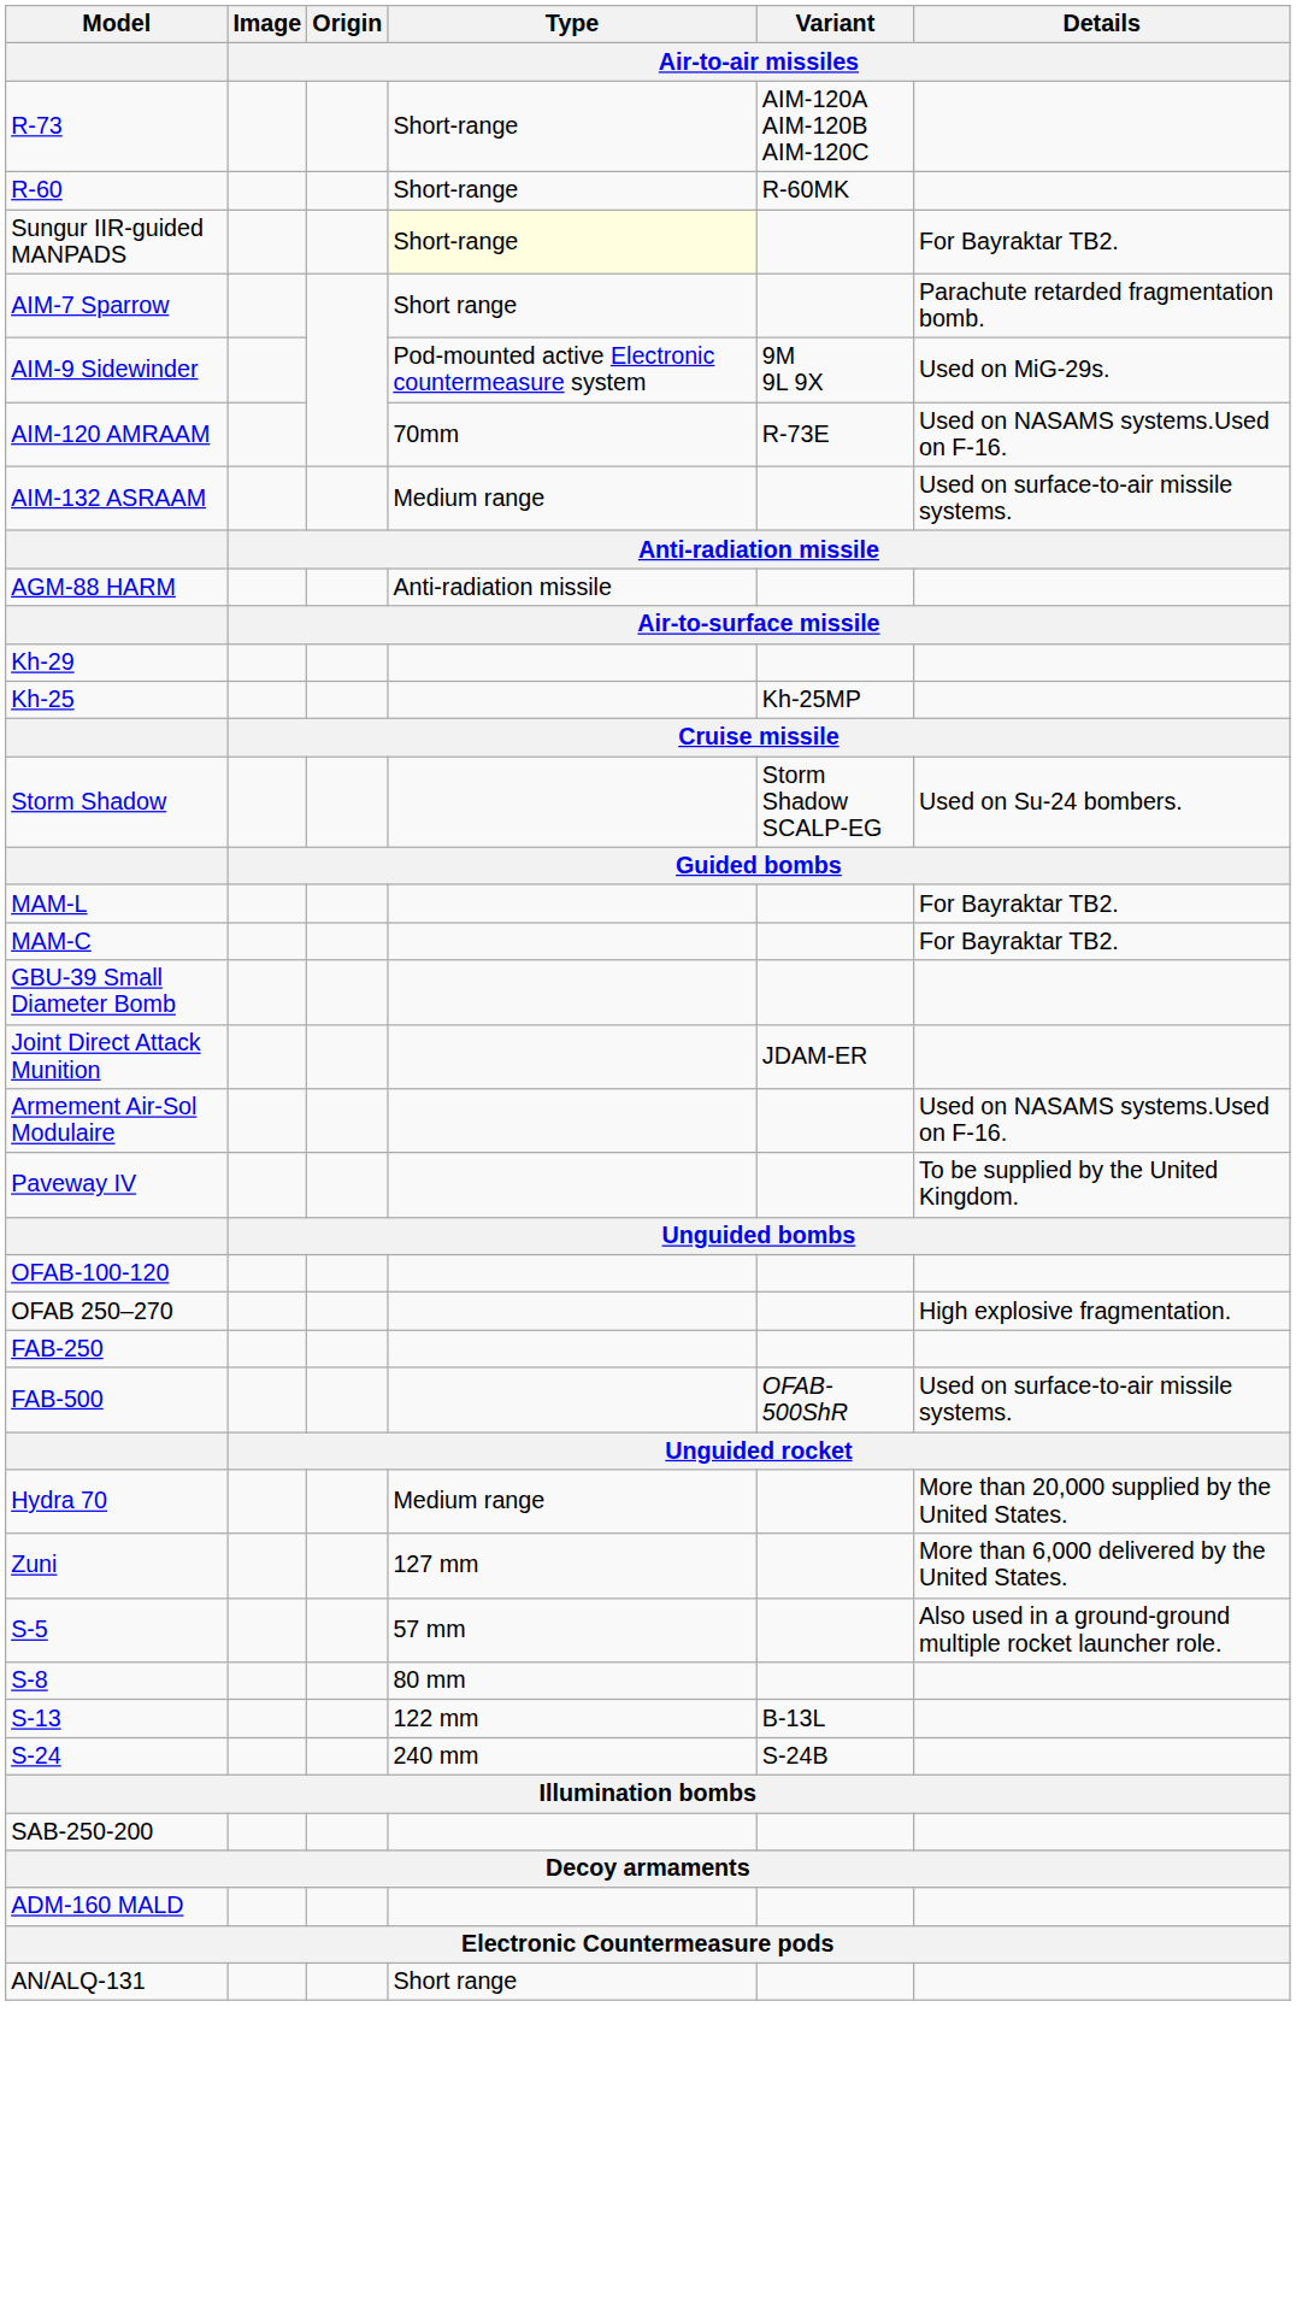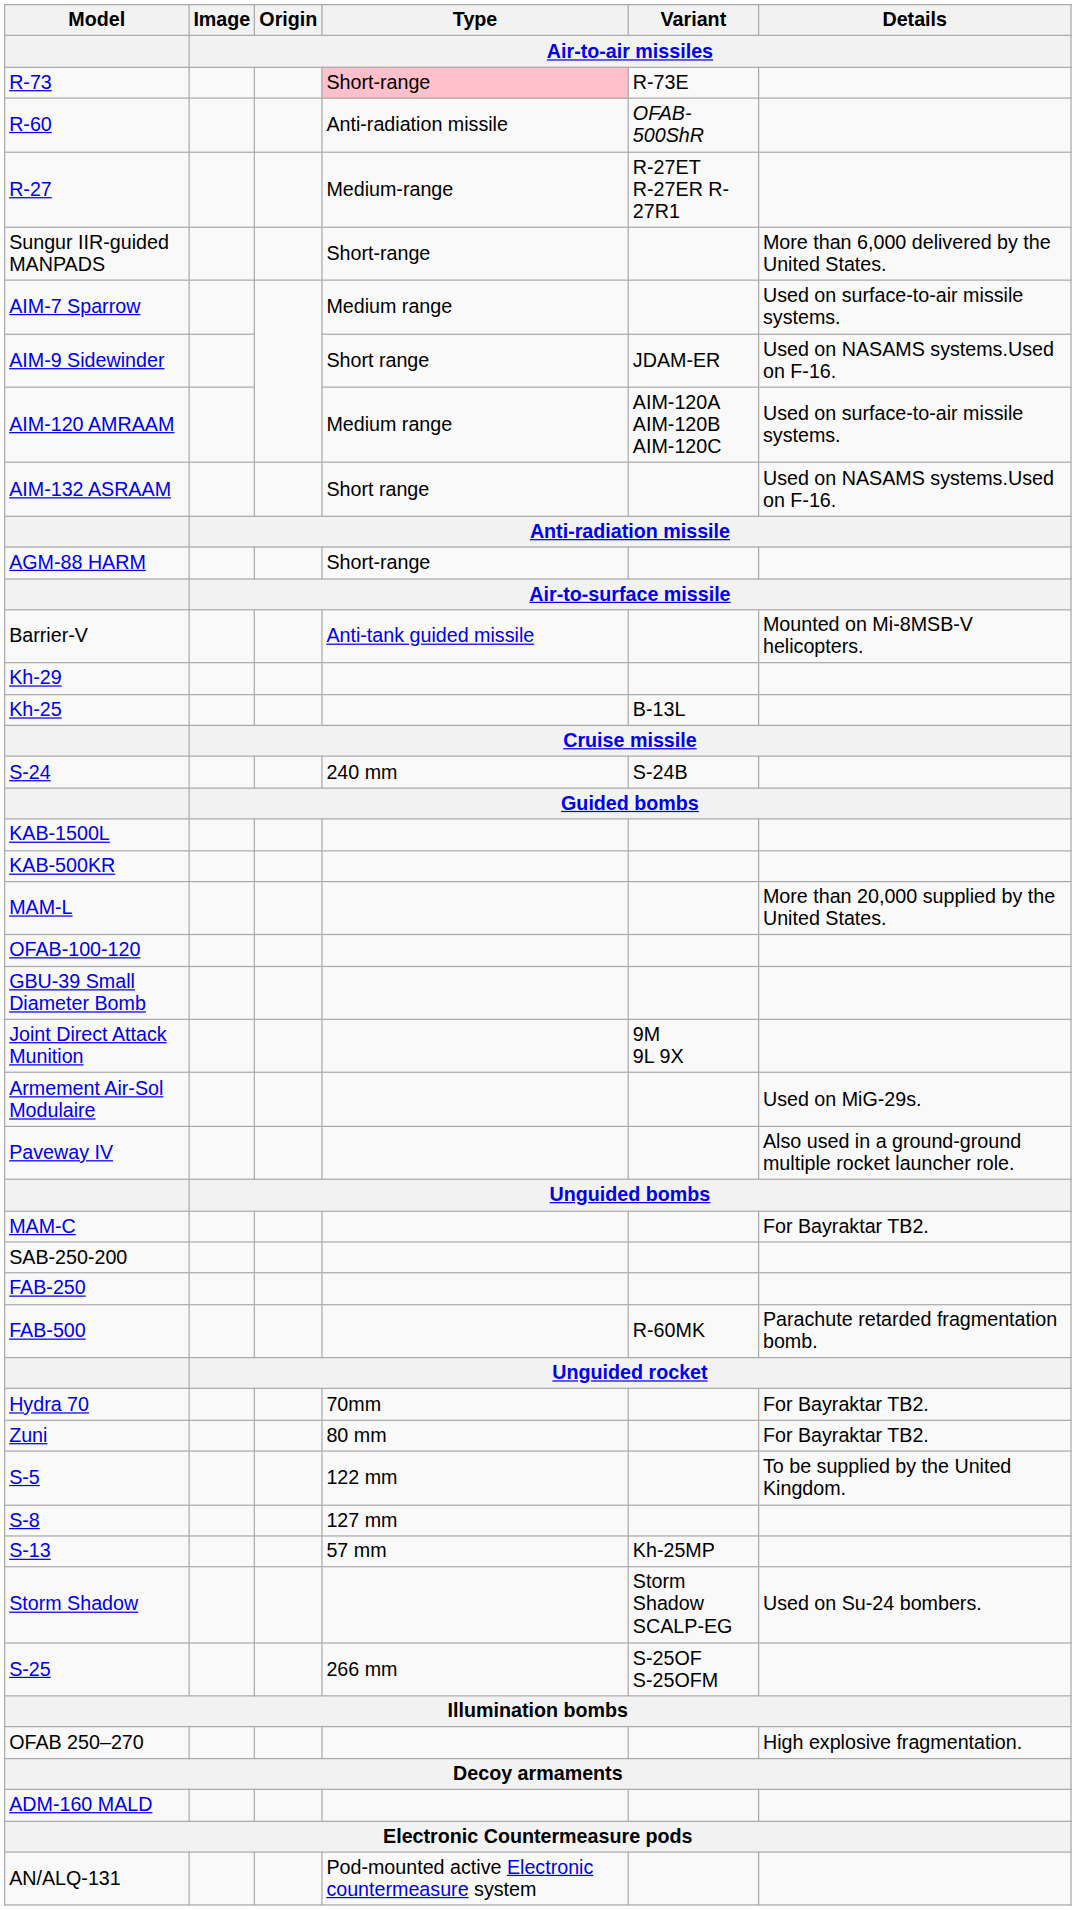R-73 | Type / Air-to-air missiles: no background -> pink background
R-73 | Variant / Air-to-air missiles: AIM-120A AIM-120B AIM-120C -> R-73E
R-60 | Type / Air-to-air missiles: Short-range -> Anti-radiation missile
R-60 | Variant / Air-to-air missiles: R-60MK -> OFAB-500ShR
+ row: R-27 | Medium-range | R-27ET R-27ER R-27R1
Sungur IIR-guided MANPADS | Type / Air-to-air missiles: lightyellow background -> no background
Sungur IIR-guided MANPADS | Details / Air-to-air missiles: For Bayraktar TB2. -> More than 6,000 delivered by the United States.
AIM-7 Sparrow | Type / Air-to-air missiles: Short range -> Medium range
AIM-7 Sparrow | Details / Air-to-air missiles: Parachute retarded fragmentation bomb. -> Used on surface-to-air missile systems.
AIM-9 Sidewinder | Type / Air-to-air missiles: Pod-mounted active Electronic countermeasure system -> Short range
AIM-9 Sidewinder | Variant / Air-to-air missiles: 9M 9L 9X -> JDAM-ER
AIM-9 Sidewinder | Details / Air-to-air missiles: Used on MiG-29s. -> Used on NASAMS systems.Used on F-16.
AIM-120 AMRAAM | Type / Air-to-air missiles: 70mm -> Medium range
AIM-120 AMRAAM | Variant / Air-to-air missiles: R-73E -> AIM-120A AIM-120B AIM-120C
AIM-120 AMRAAM | Details / Air-to-air missiles: Used on NASAMS systems.Used on F-16. -> Used on surface-to-air missile systems.
AIM-132 ASRAAM | Type / Air-to-air missiles: Medium range -> Short range
AIM-132 ASRAAM | Details / Air-to-air missiles: Used on surface-to-air missile systems. -> Used on NASAMS systems.Used on F-16.
AGM-88 HARM | Type / Air-to-air missiles: Anti-radiation missile -> Short-range
+ row: Barrier-V | Anti-tank guided missile | Mounted on Mi-8MSB-V helicopters.
Kh-25 | Variant / Air-to-air missiles: Kh-25MP -> B-13L
rows swapped: Storm Shadow <-> S-24
+ row: KAB-1500L
+ row: KAB-500KR
MAM-L | Details / Air-to-air missiles: For Bayraktar TB2. -> More than 20,000 supplied by the United States.
rows swapped: MAM-C <-> OFAB-100-120
Joint Direct Attack Munition | Variant / Air-to-air missiles: JDAM-ER -> 9M 9L 9X
Armement Air-Sol Modulaire | Details / Air-to-air missiles: Used on NASAMS systems.Used on F-16. -> Used on MiG-29s.
Paveway IV | Details / Air-to-air missiles: To be supplied by the United Kingdom. -> Also used in a ground-ground multiple rocket launcher role.
rows swapped: OFAB 250–270 <-> SAB-250-200
FAB-500 | Variant / Air-to-air missiles: OFAB-500ShR -> R-60MK
FAB-500 | Details / Air-to-air missiles: Used on surface-to-air missile systems. -> Parachute retarded fragmentation bomb.
Hydra 70 | Type / Air-to-air missiles: Medium range -> 70mm
Hydra 70 | Details / Air-to-air missiles: More than 20,000 supplied by the United States. -> For Bayraktar TB2.
Zuni | Type / Air-to-air missiles: 127 mm -> 80 mm
Zuni | Details / Air-to-air missiles: More than 6,000 delivered by the United States. -> For Bayraktar TB2.
S-5 | Type / Air-to-air missiles: 57 mm -> 122 mm
S-5 | Details / Air-to-air missiles: Also used in a ground-ground multiple rocket launcher role. -> To be supplied by the United Kingdom.
S-8 | Type / Air-to-air missiles: 80 mm -> 127 mm
S-13 | Type / Air-to-air missiles: 122 mm -> 57 mm
S-13 | Variant / Air-to-air missiles: B-13L -> Kh-25MP
+ row: S-25 | 266 mm | S-25OF S-25OFM
AN/ALQ-131 | Type / Air-to-air missiles: Short range -> Pod-mounted active Electronic countermeasure system
